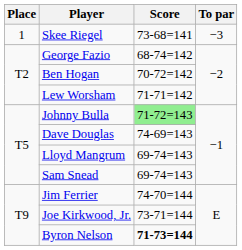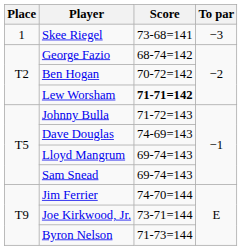Lew Worsham | Score: normal -> bold
Johnny Bulla | Score: lightgreen background -> no background
Byron Nelson | Score: bold -> normal
